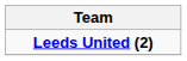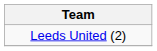row 2 | column 1: bold -> normal
